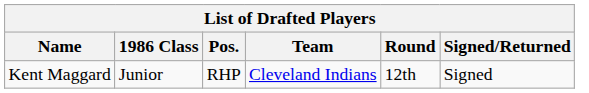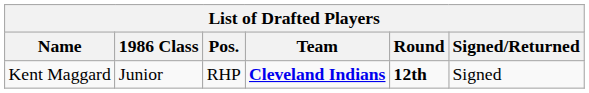Kent Maggard | Team: normal -> bold
Kent Maggard | Round: normal -> bold
